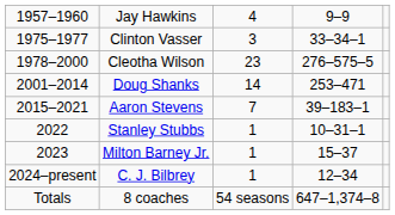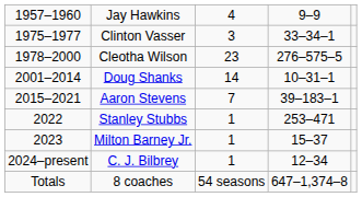Doug Shanks | column 4: 253–471 -> 10–31–1
Stanley Stubbs | column 4: 10–31–1 -> 253–471
